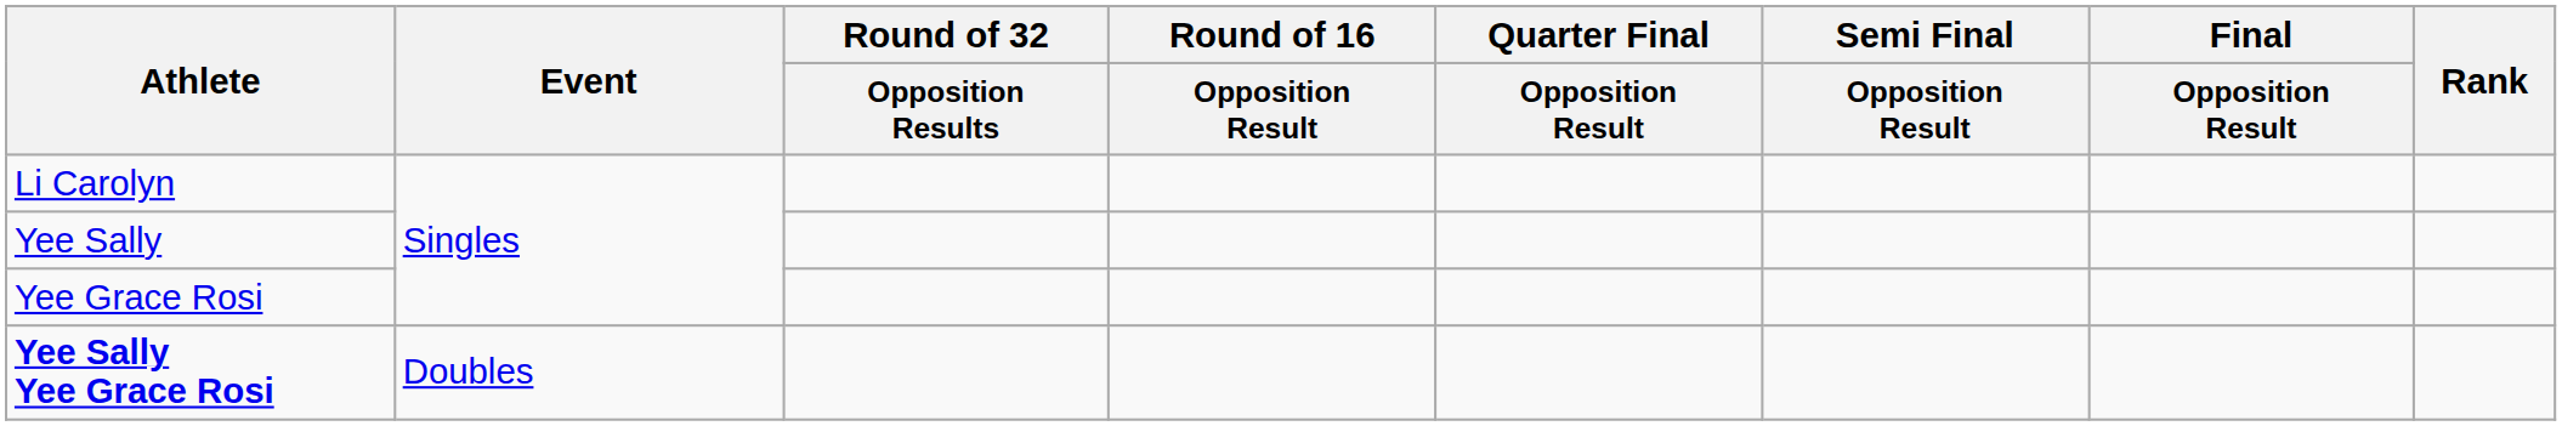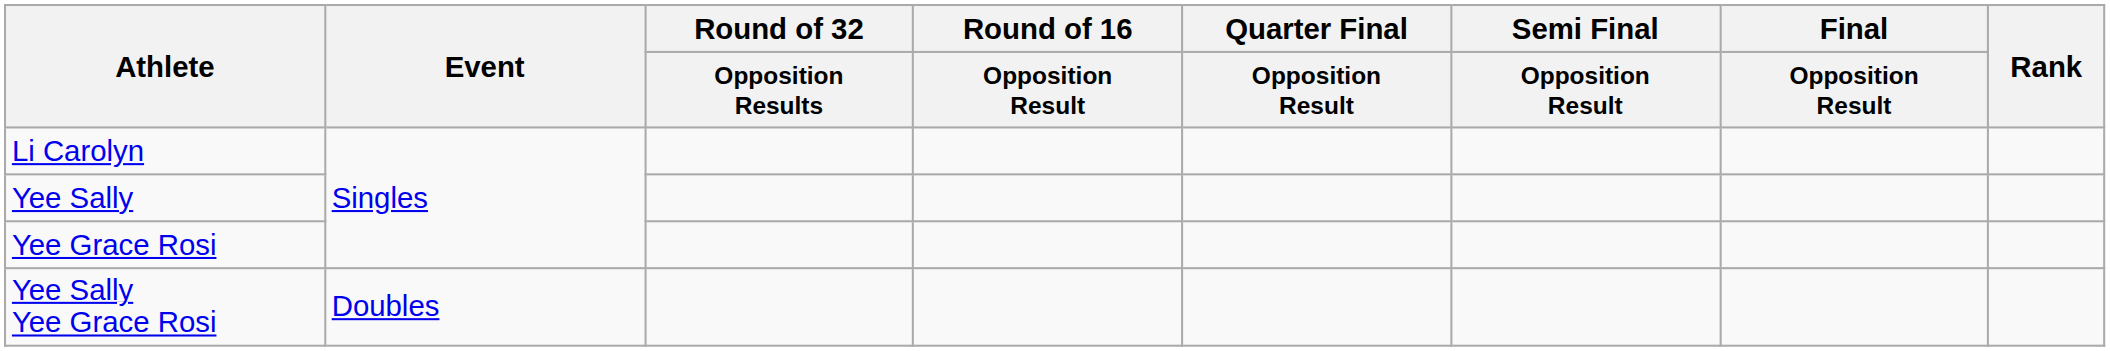Yee Sally Yee Grace Rosi | Athlete: bold -> normal
